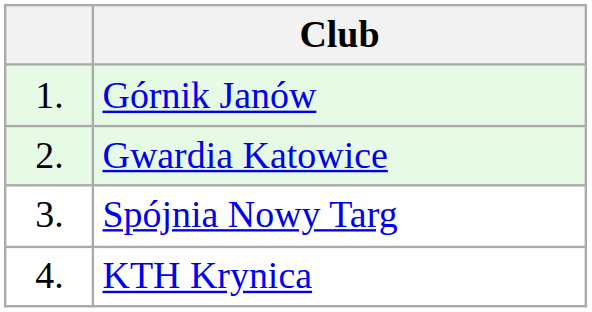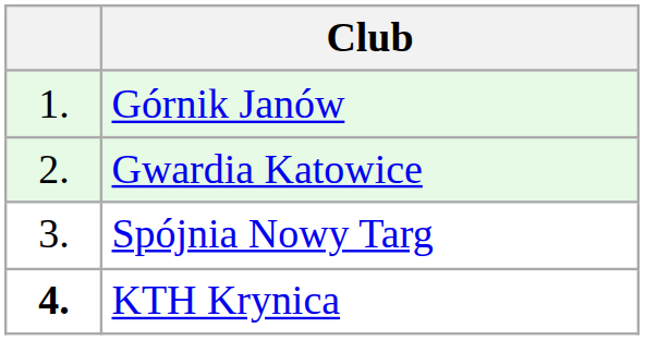KTH Krynica | column 1: normal -> bold
